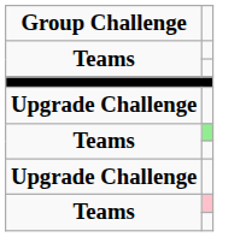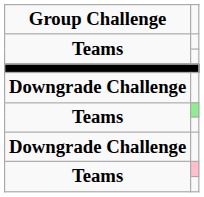row 5 | Group Challenge: Upgrade Challenge -> Downgrade Challenge
row 8 | Group Challenge: Upgrade Challenge -> Downgrade Challenge
